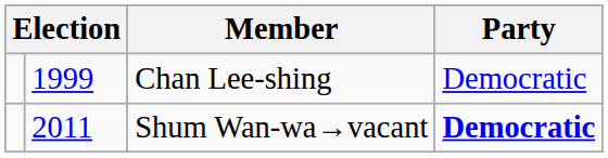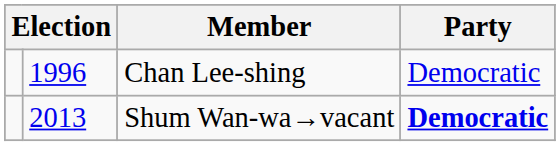Chan Lee-shing | column 2: 1999 -> 1996
Shum Wan-wa→vacant | column 2: 2011 -> 2013
